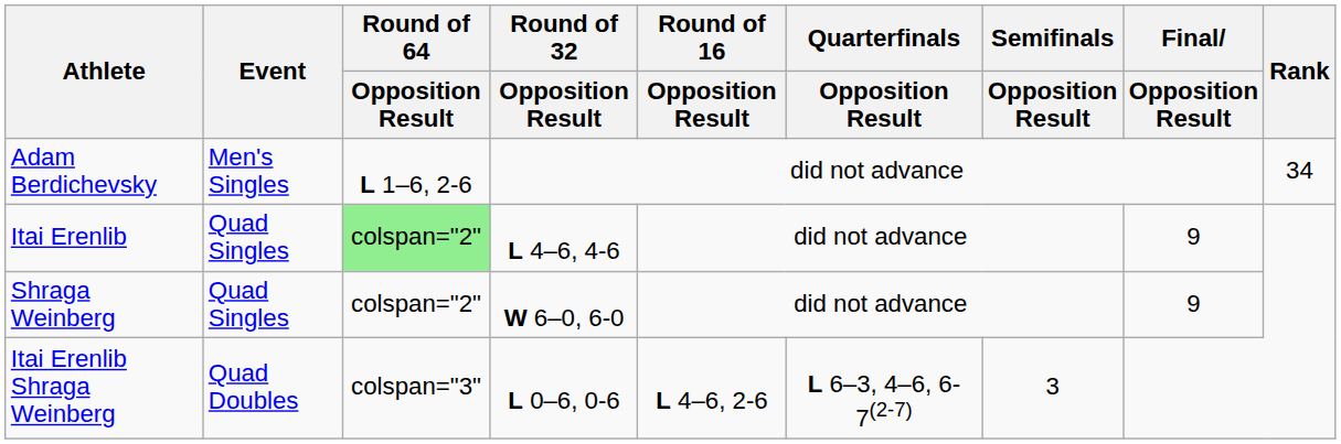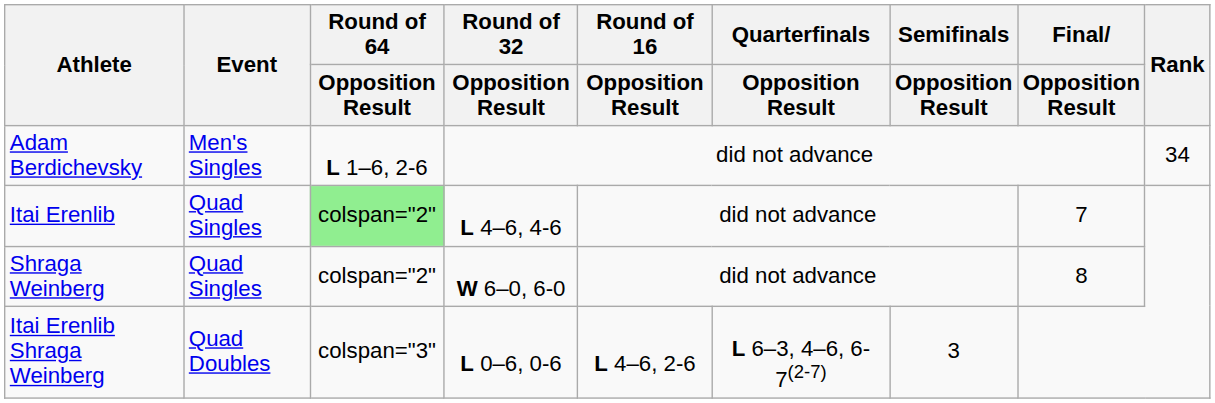Itai Erenlib | Final / Opposition Result: 9 -> 7
Shraga Weinberg | Final / Opposition Result: 9 -> 8
